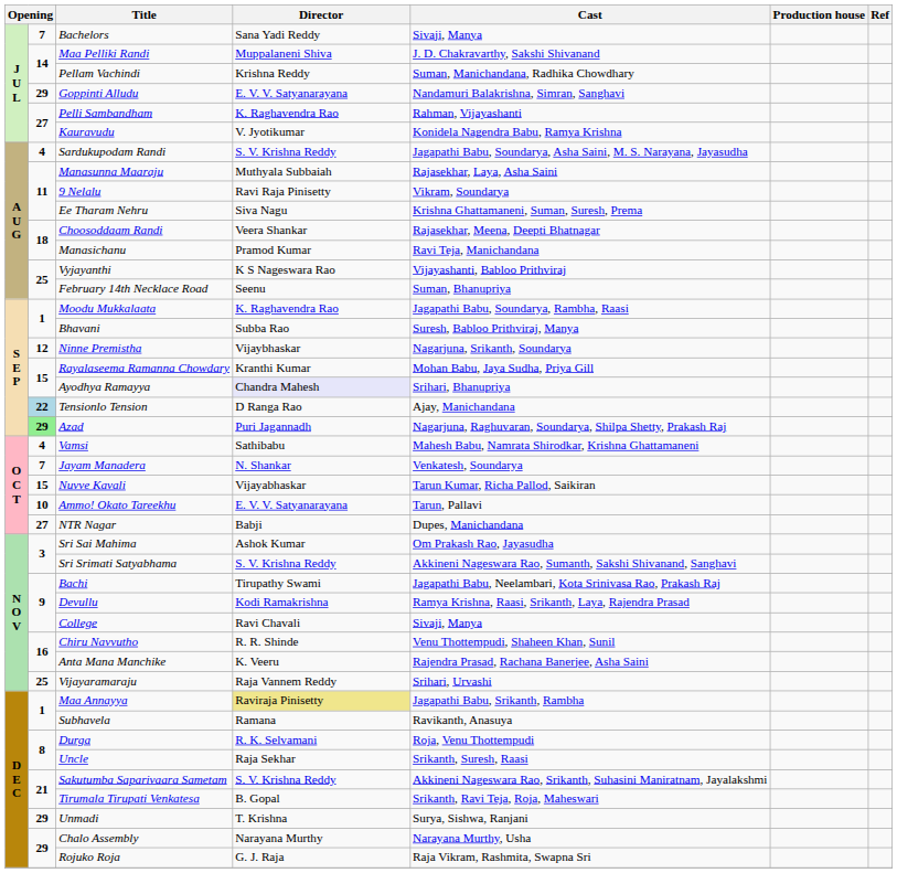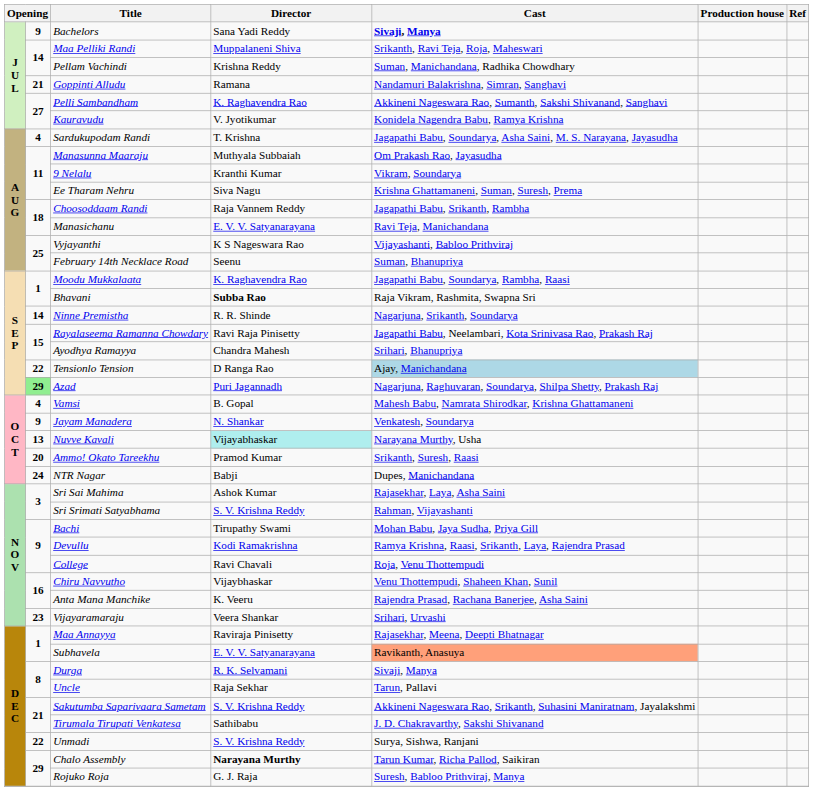Bachelors | column 2: 7 -> 9
Bachelors | Cast: normal -> bold
Maa Pelliki Randi | Cast: J. D. Chakravarthy, Sakshi Shivanand -> Srikanth, Ravi Teja, Roja, Maheswari
Goppinti Alludu | column 2: 29 -> 21
Goppinti Alludu | Director: E. V. V. Satyanarayana -> Ramana
Pelli Sambandham | Cast: Rahman, Vijayashanti -> Akkineni Nageswara Rao, Sumanth, Sakshi Shivanand, Sanghavi
Sardukupodam Randi | Director: S. V. Krishna Reddy -> T. Krishna
Manasunna Maaraju | Cast: Rajasekhar, Laya, Asha Saini -> Om Prakash Rao, Jayasudha
9 Nelalu | Director: Ravi Raja Pinisetty -> Kranthi Kumar
Choosoddaam Randi | Director: Veera Shankar -> Raja Vannem Reddy
Choosoddaam Randi | Cast: Rajasekhar, Meena, Deepti Bhatnagar -> Jagapathi Babu, Srikanth, Rambha
Manasichanu | Director: Pramod Kumar -> E. V. V. Satyanarayana
Bhavani | Director: normal -> bold
Bhavani | Cast: Suresh, Babloo Prithviraj, Manya -> Raja Vikram, Rashmita, Swapna Sri
Ninne Premistha | column 2: 12 -> 14
Ninne Premistha | Director: Vijaybhaskar -> R. R. Shinde
Rayalaseema Ramanna Chowdary | Director: Kranthi Kumar -> Ravi Raja Pinisetty
Rayalaseema Ramanna Chowdary | Cast: Mohan Babu, Jaya Sudha, Priya Gill -> Jagapathi Babu, Neelambari, Kota Srinivasa Rao, Prakash Raj
Ayodhya Ramayya | Director: lavender background -> no background
Tensionlo Tension | column 2: lightblue background -> no background
Tensionlo Tension | Cast: no background -> lightblue background
Vamsi | Director: Sathibabu -> B. Gopal
Jayam Manadera | column 2: 7 -> 9
Nuvve Kavali | column 2: 15 -> 13
Nuvve Kavali | Director: no background -> paleturquoise background
Nuvve Kavali | Cast: Tarun Kumar, Richa Pallod, Saikiran -> Narayana Murthy, Usha
Ammo! Okato Tareekhu | column 2: 10 -> 20
Ammo! Okato Tareekhu | Director: E. V. V. Satyanarayana -> Pramod Kumar
Ammo! Okato Tareekhu | Cast: Tarun, Pallavi -> Srikanth, Suresh, Raasi
NTR Nagar | column 2: 27 -> 24
Sri Sai Mahima | Cast: Om Prakash Rao, Jayasudha -> Rajasekhar, Laya, Asha Saini
Sri Srimati Satyabhama | Cast: Akkineni Nageswara Rao, Sumanth, Sakshi Shivanand, Sanghavi -> Rahman, Vijayashanti
Bachi | Cast: Jagapathi Babu, Neelambari, Kota Srinivasa Rao, Prakash Raj -> Mohan Babu, Jaya Sudha, Priya Gill
College | Cast: Sivaji, Manya -> Roja, Venu Thottempudi
Chiru Navvutho | Director: R. R. Shinde -> Vijaybhaskar
Vijayaramaraju | column 2: 25 -> 23
Vijayaramaraju | Director: Raja Vannem Reddy -> Veera Shankar
Maa Annayya | Director: khaki background -> no background
Maa Annayya | Cast: Jagapathi Babu, Srikanth, Rambha -> Rajasekhar, Meena, Deepti Bhatnagar
Subhavela | Director: Ramana -> E. V. V. Satyanarayana
Subhavela | Cast: no background -> lightsalmon background
Durga | Cast: Roja, Venu Thottempudi -> Sivaji, Manya
Uncle | Cast: Srikanth, Suresh, Raasi -> Tarun, Pallavi
Tirumala Tirupati Venkatesa | Director: B. Gopal -> Sathibabu
Tirumala Tirupati Venkatesa | Cast: Srikanth, Ravi Teja, Roja, Maheswari -> J. D. Chakravarthy, Sakshi Shivanand
Unmadi | column 2: 29 -> 22
Unmadi | Director: T. Krishna -> S. V. Krishna Reddy
Chalo Assembly | Director: normal -> bold
Chalo Assembly | Cast: Narayana Murthy, Usha -> Tarun Kumar, Richa Pallod, Saikiran
Rojuko Roja | Cast: Raja Vikram, Rashmita, Swapna Sri -> Suresh, Babloo Prithviraj, Manya
